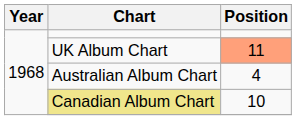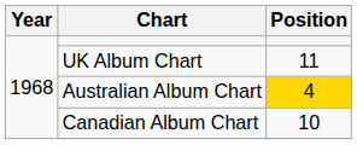UK Album Chart | Position: lightsalmon background -> no background
Australian Album Chart | Position: no background -> gold background
Canadian Album Chart | Chart: khaki background -> no background
